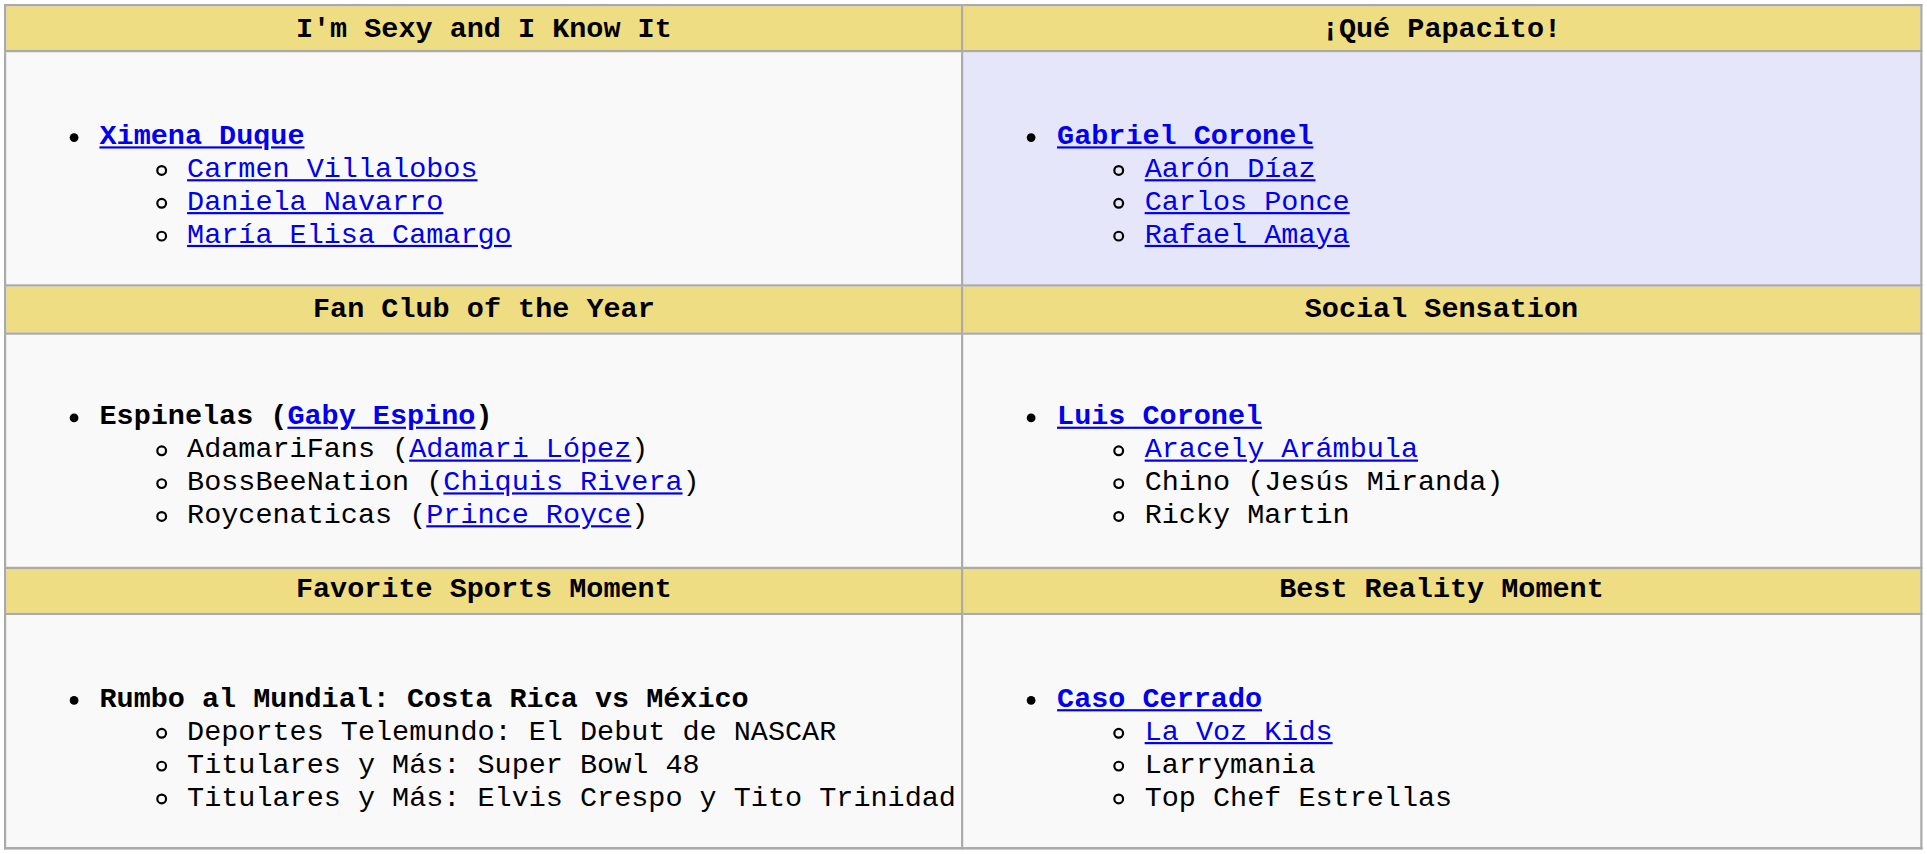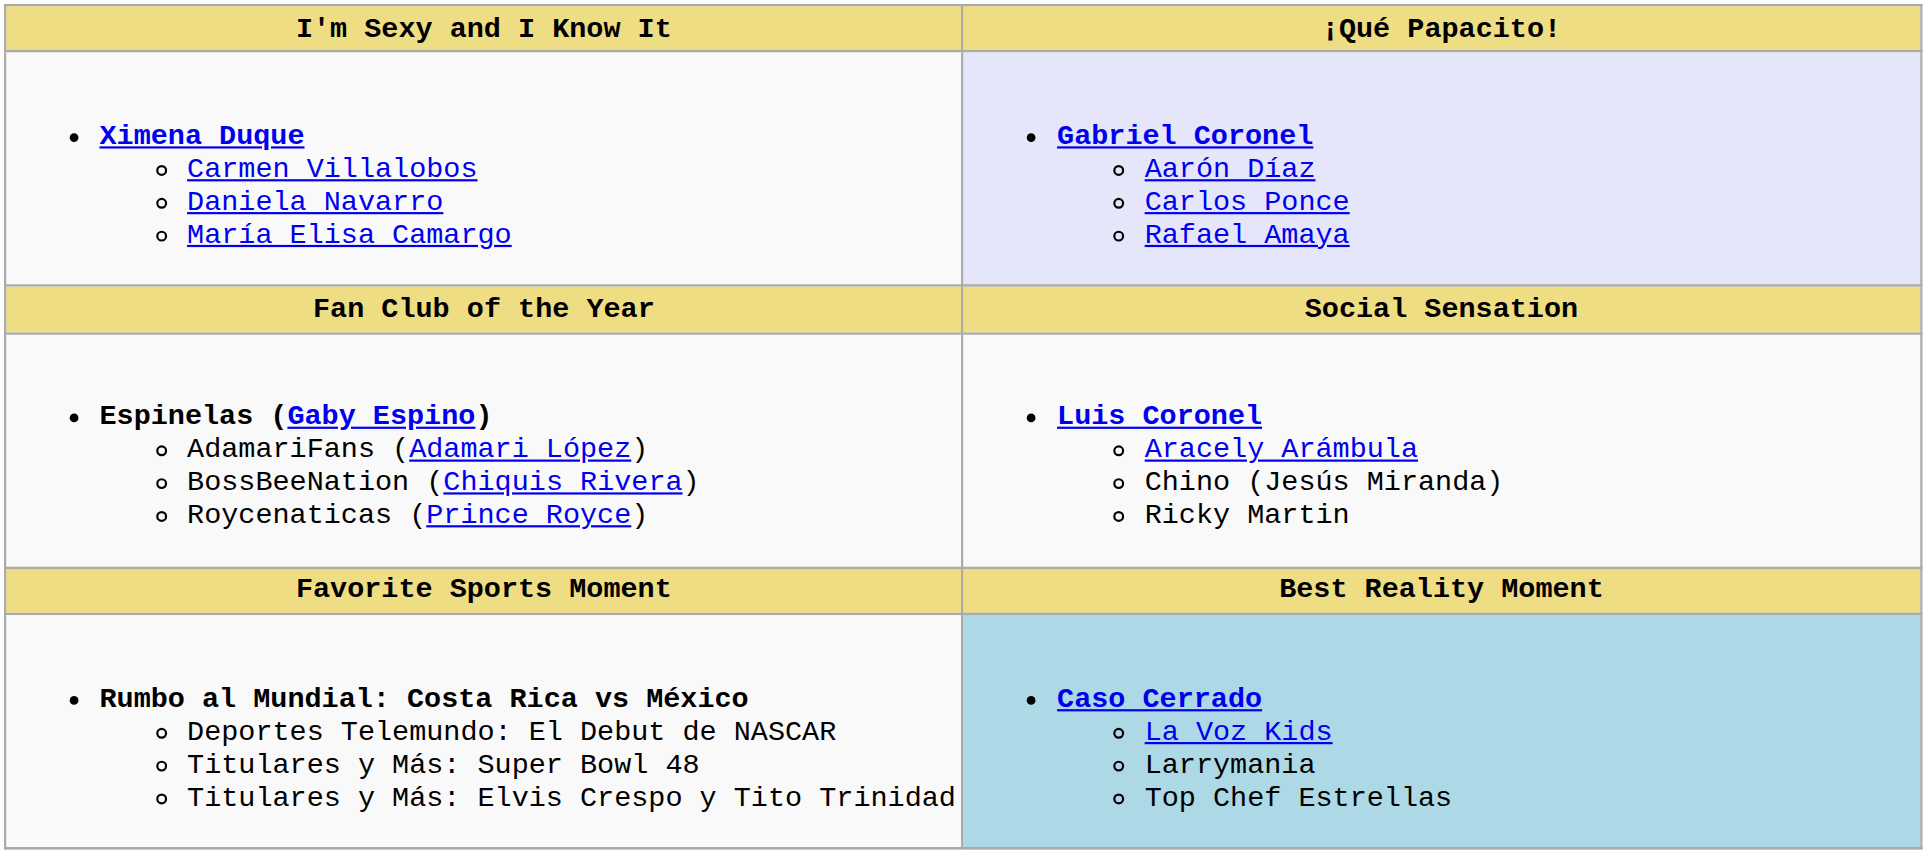row 6 | ¡Qué Papacito!: no background -> lightblue background
